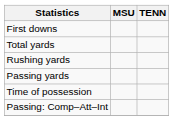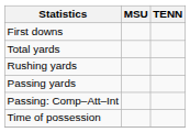rows swapped: Passing: Comp–Att–Int <-> Time of possession
